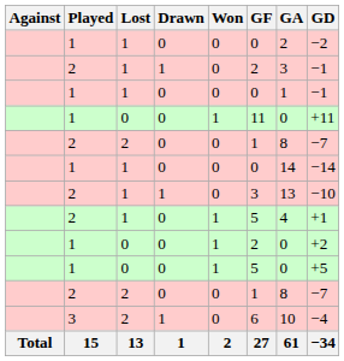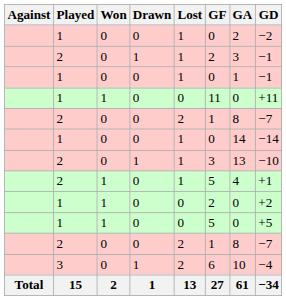columns swapped: Won <-> Lost
